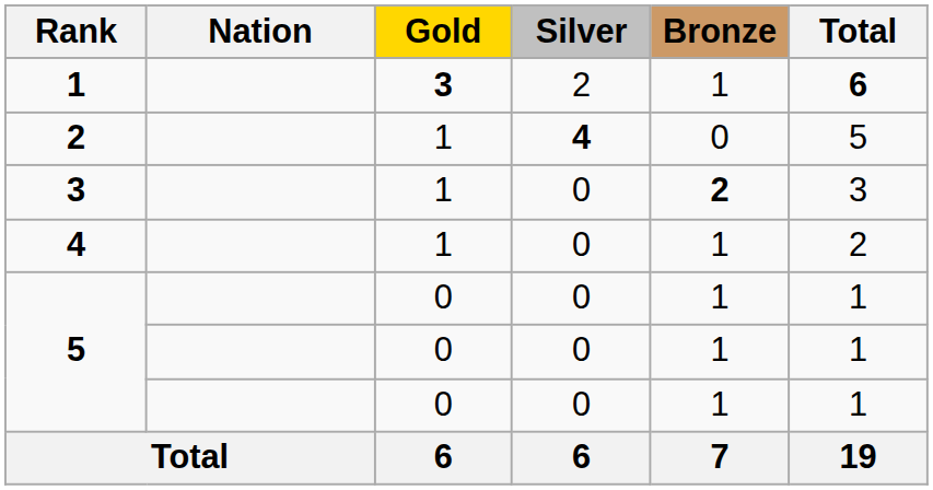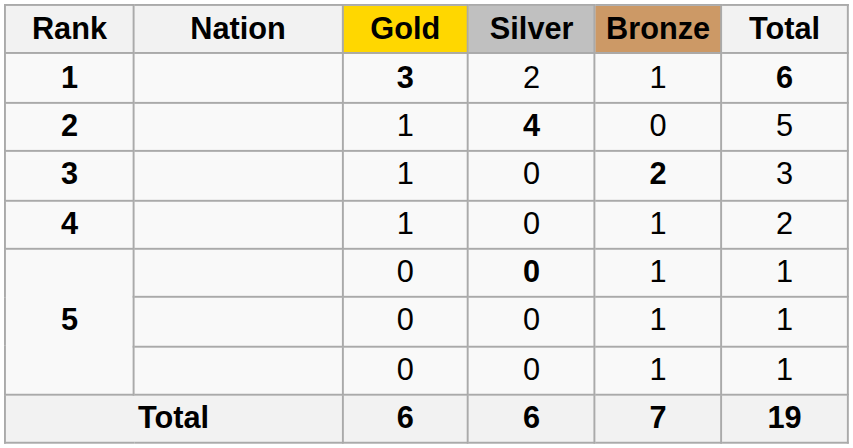row 6 | Silver: normal -> bold
